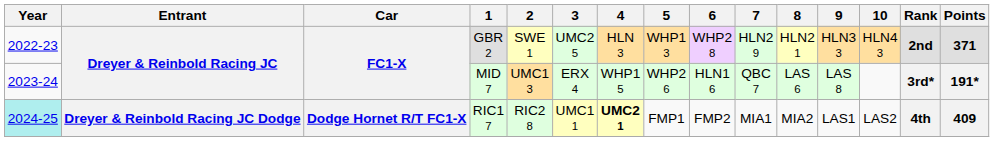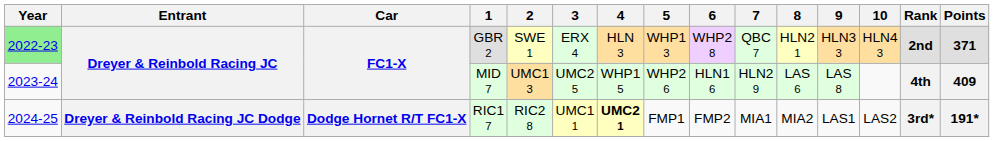GBR 2 | Year: no background -> lightgreen background
GBR 2 | 3: UMC2 5 -> ERX 4
GBR 2 | 7: HLN2 9 -> QBC 7
MID 7 | 3: ERX 4 -> UMC2 5
MID 7 | 7: QBC 7 -> HLN2 9
MID 7 | Rank: 3rd* -> 4th
MID 7 | Points: 191* -> 409
RIC1 7 | Year: paleturquoise background -> no background
RIC1 7 | Rank: 4th -> 3rd*
RIC1 7 | Points: 409 -> 191*
